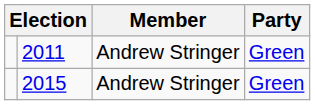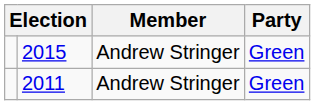rows swapped: 2011 <-> 2015
